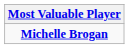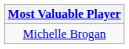row 2 | column 1: bold -> normal
